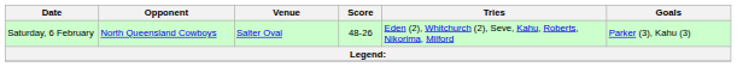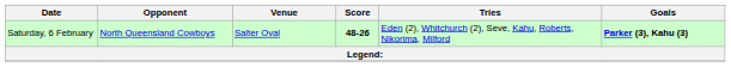Saturday, 6 February | Score: normal -> bold
Saturday, 6 February | Goals: normal -> bold
